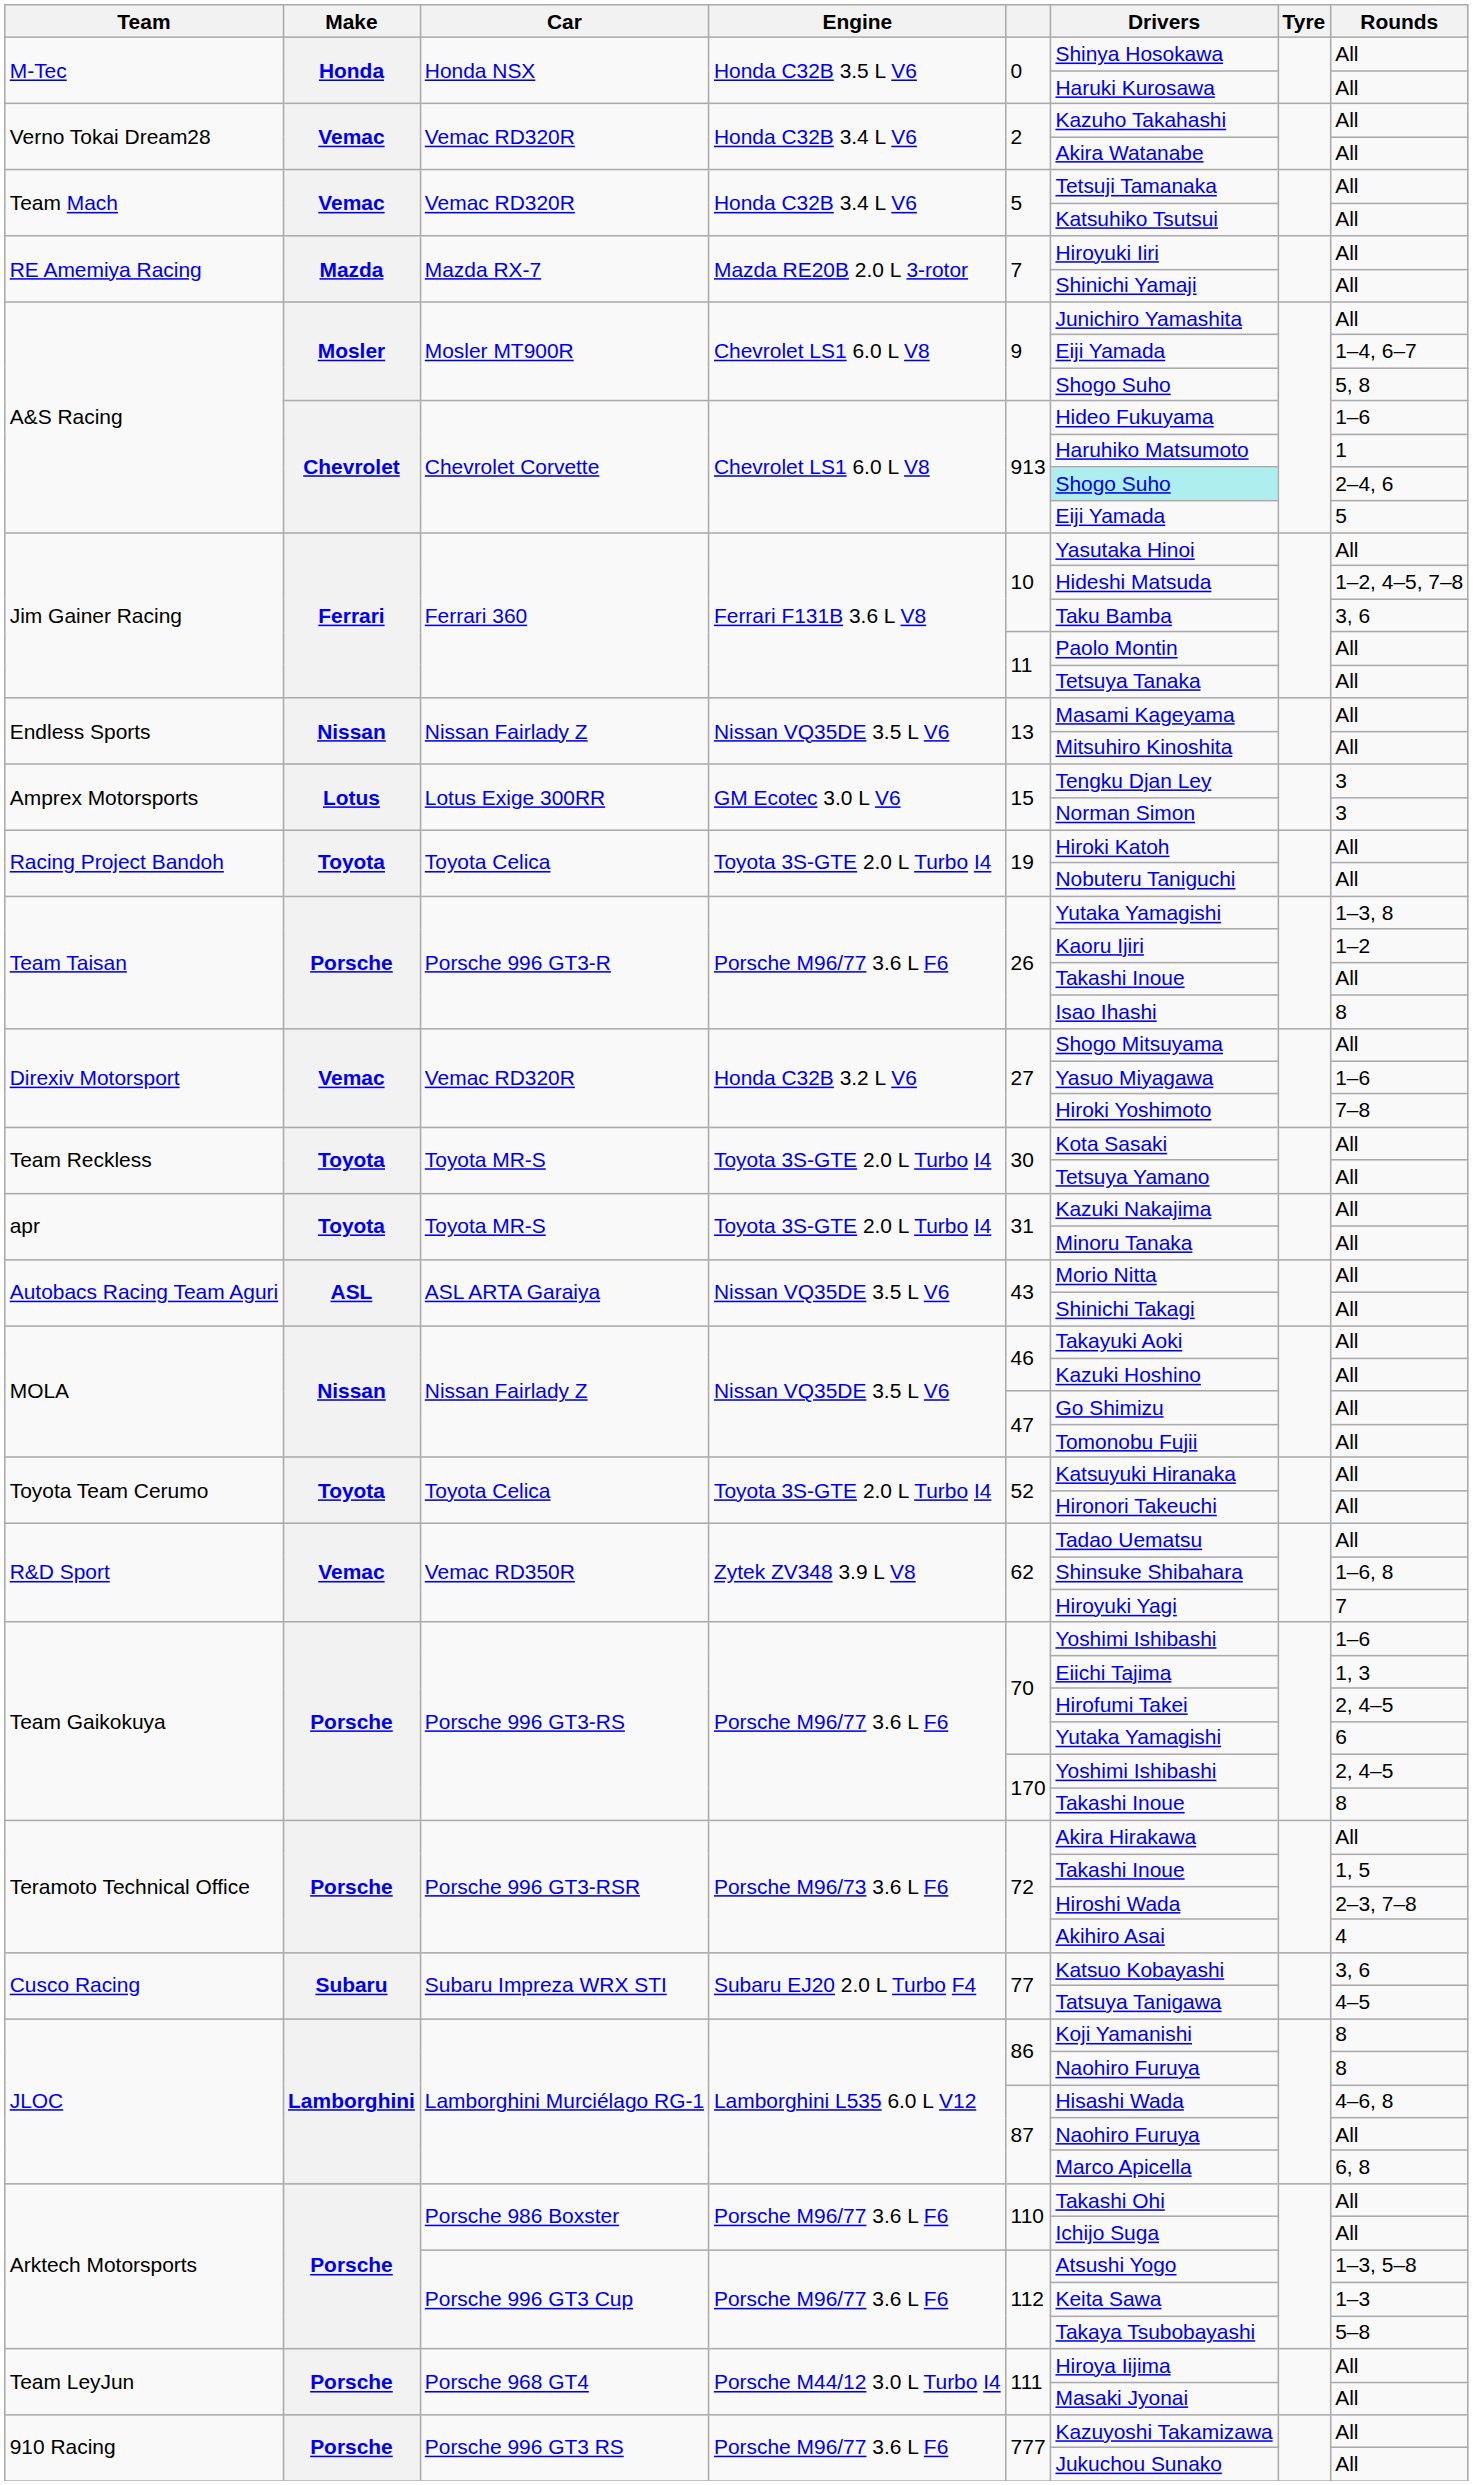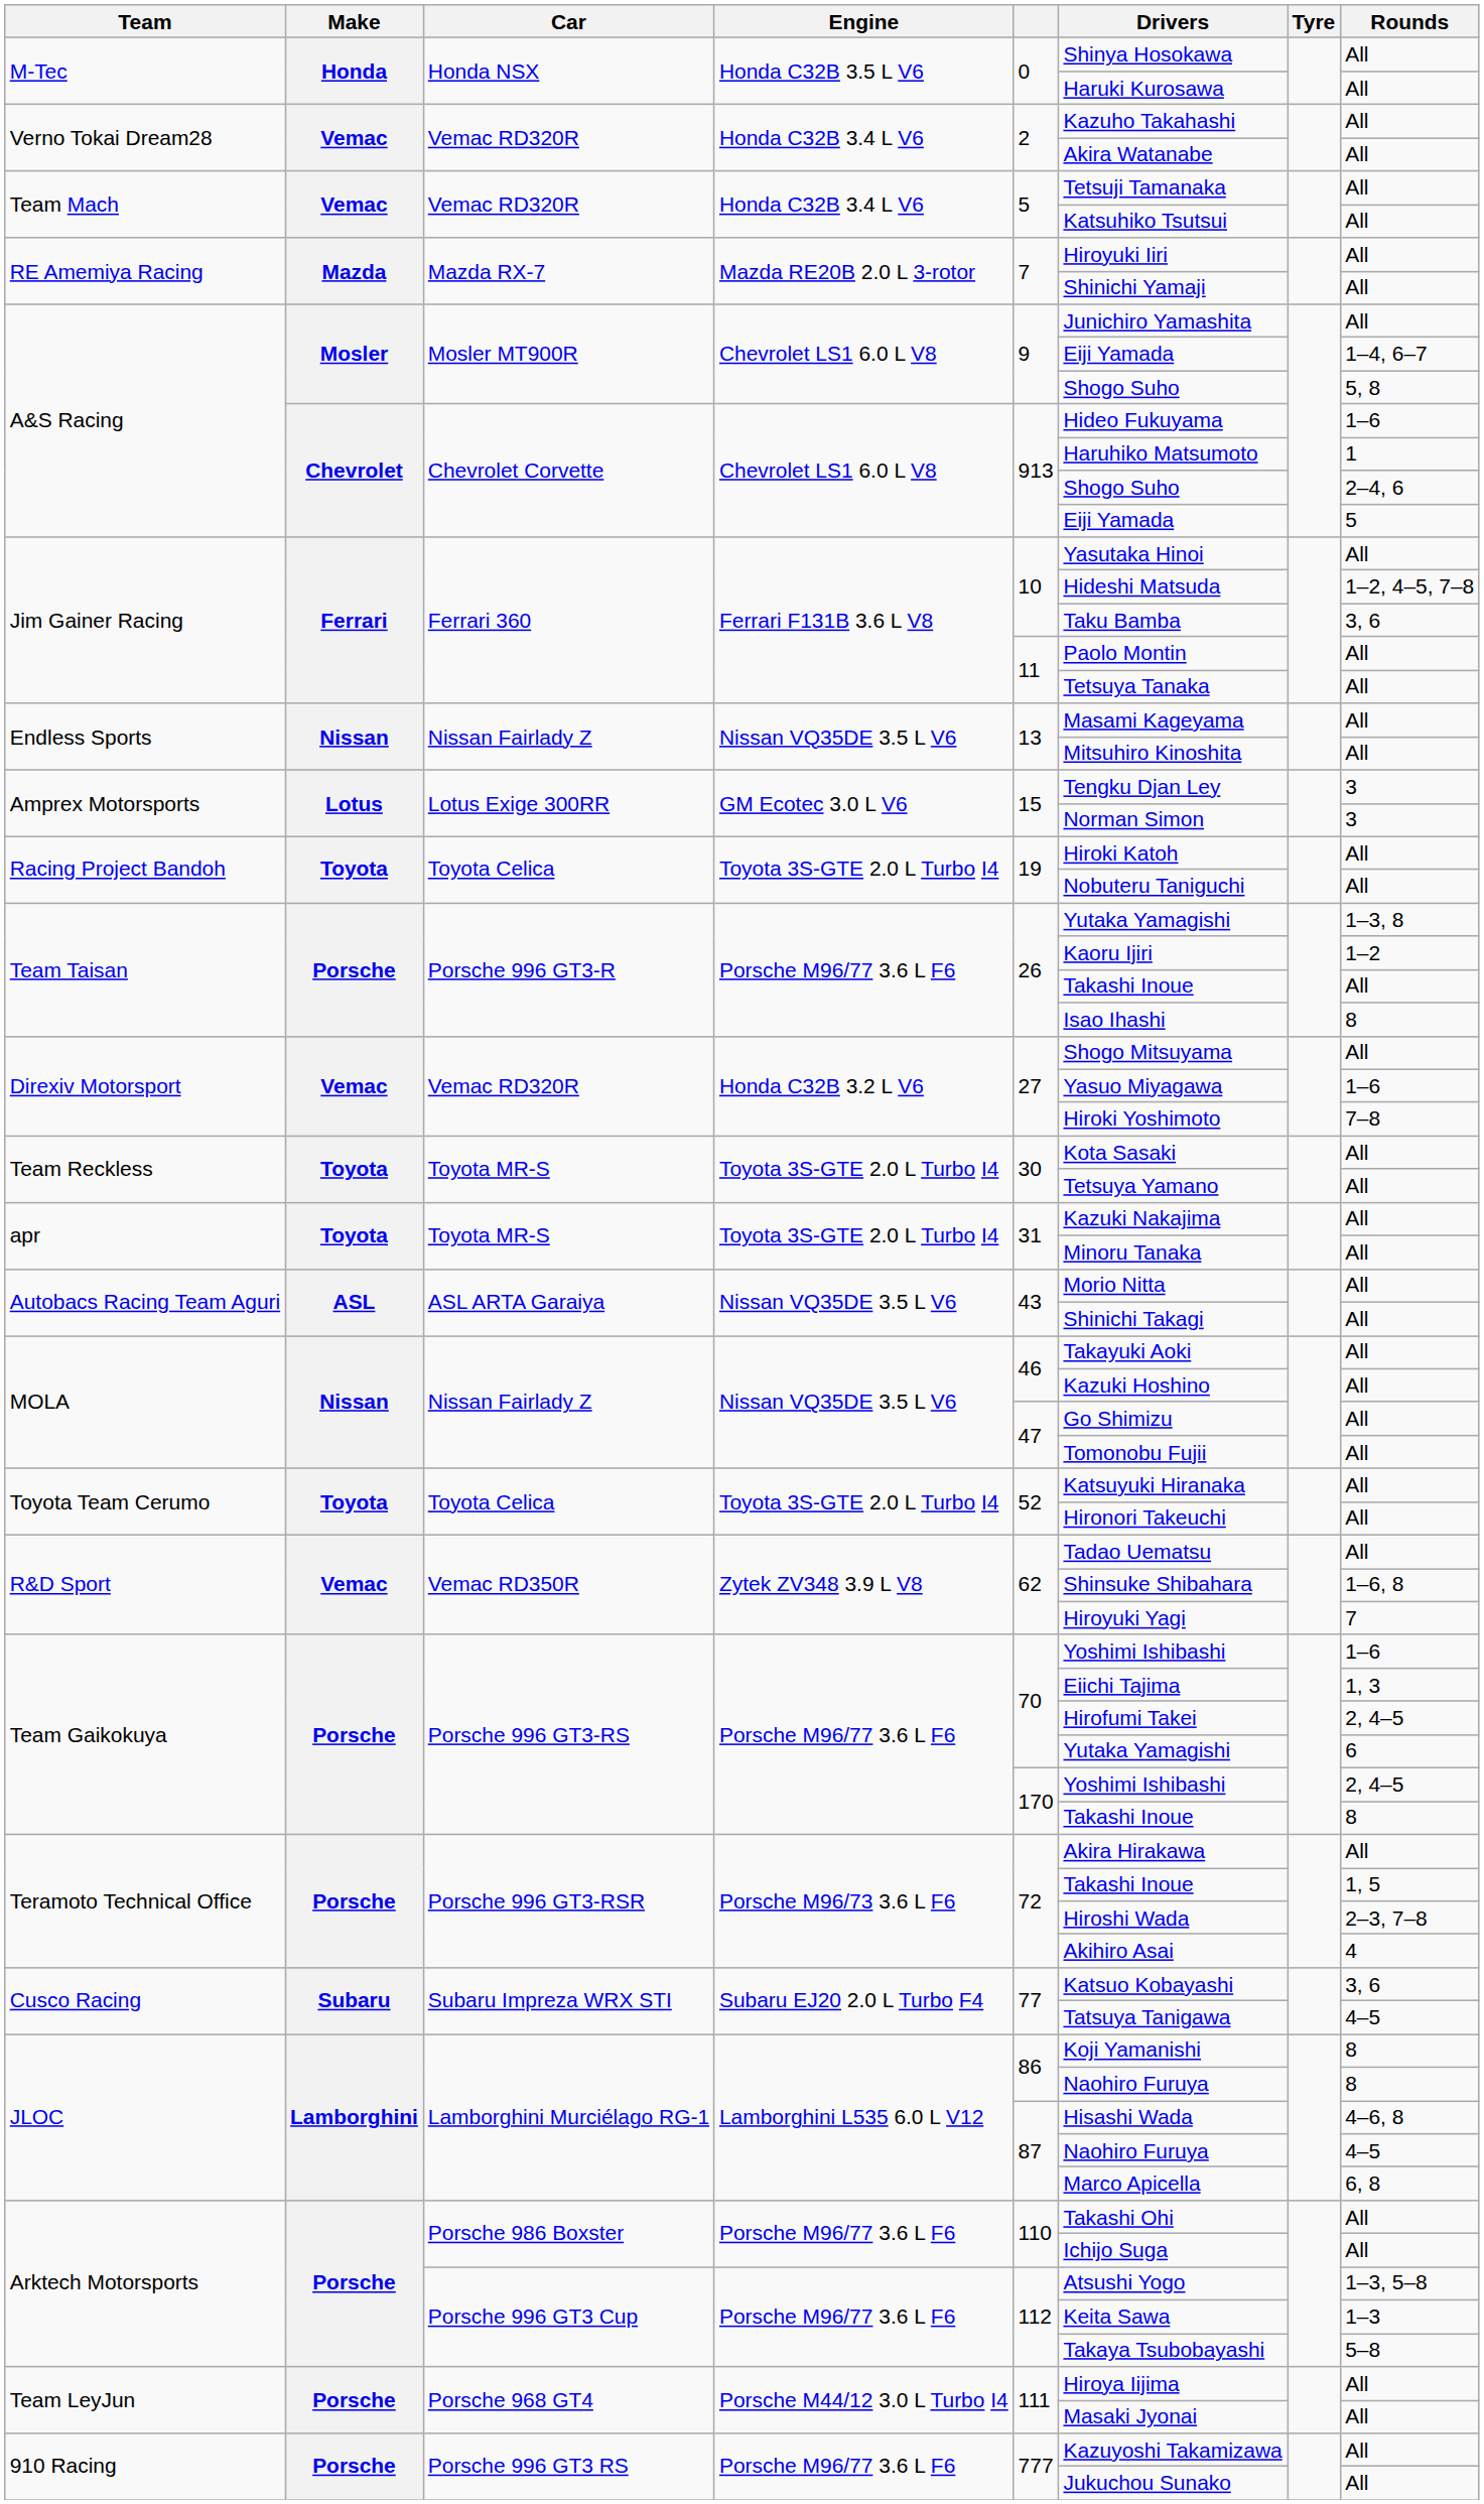row 15 | Drivers: paleturquoise background -> no background
row 65 | Rounds: All -> 4–5
